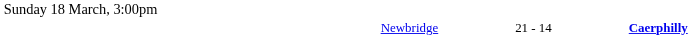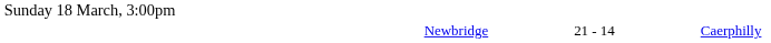Newbridge | column 3: bold -> normal
